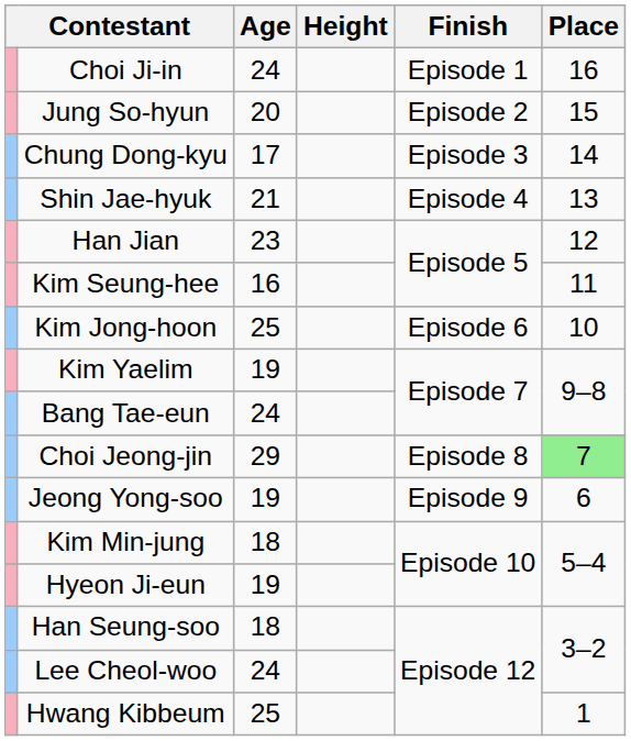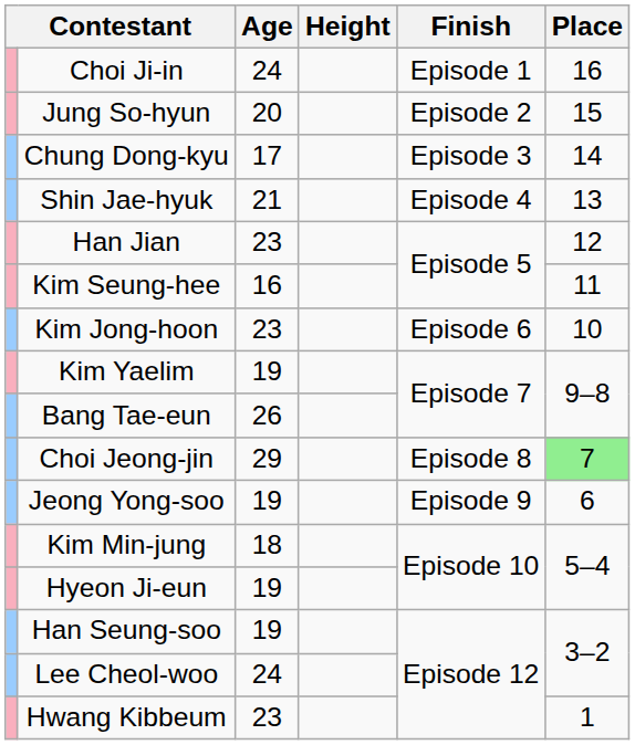Kim Jong-hoon | Age: 25 -> 23
Bang Tae-eun | Age: 24 -> 26
Han Seung-soo | Age: 18 -> 19
Hwang Kibbeum | Age: 25 -> 23
